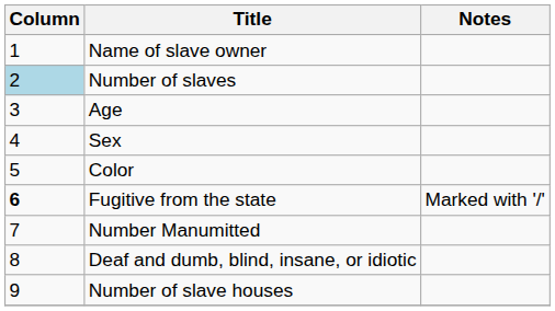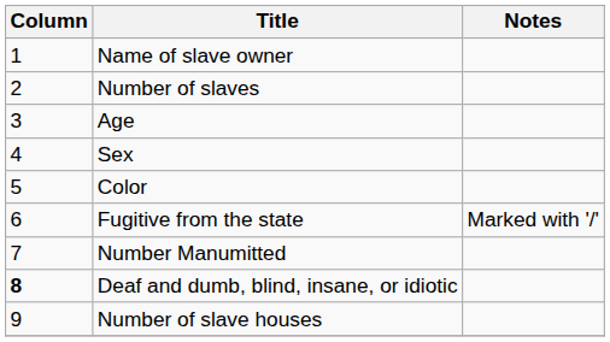Number of slaves | Column: lightblue background -> no background
Fugitive from the state | Column: bold -> normal
Deaf and dumb, blind, insane, or idiotic | Column: normal -> bold
